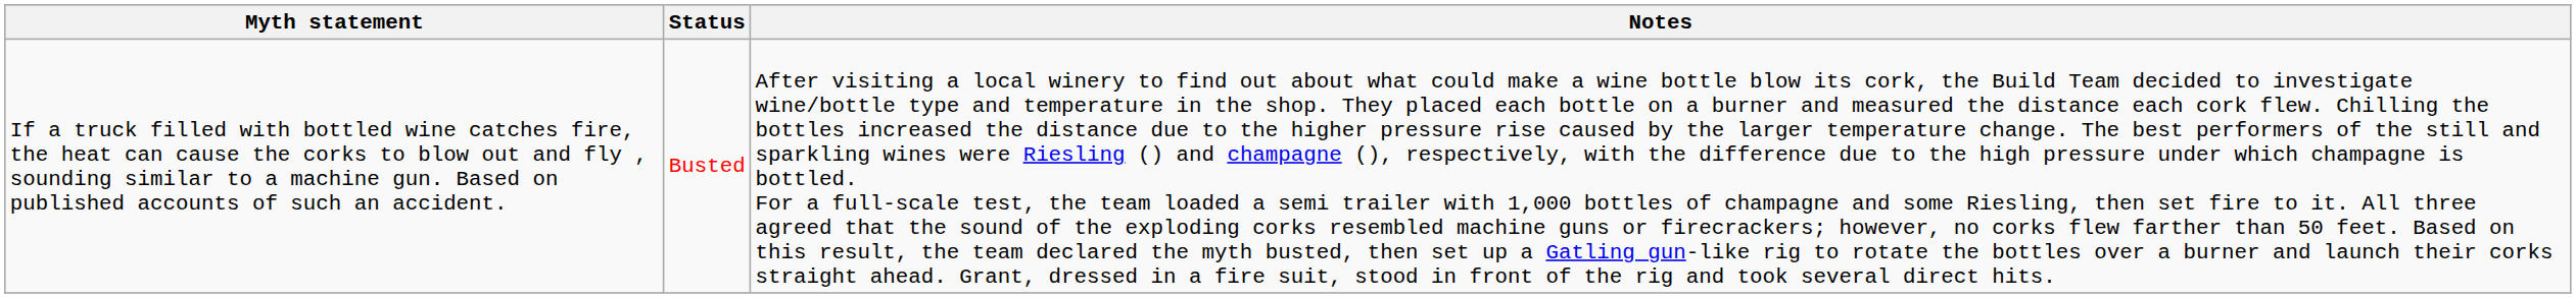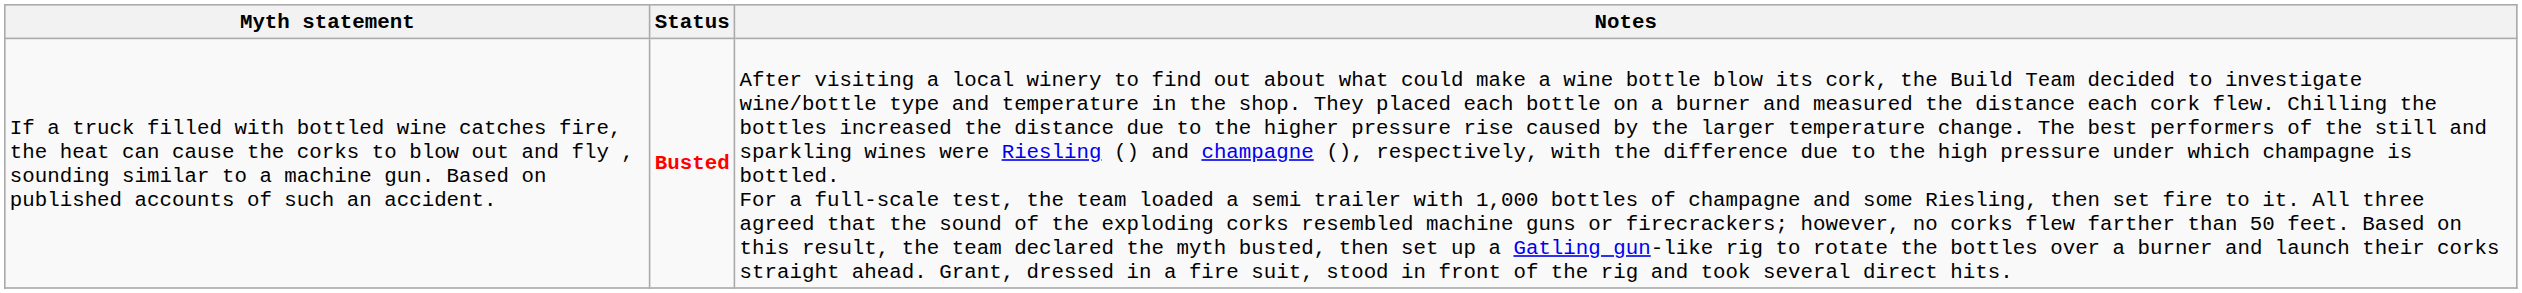row 2 | Status: normal -> bold
